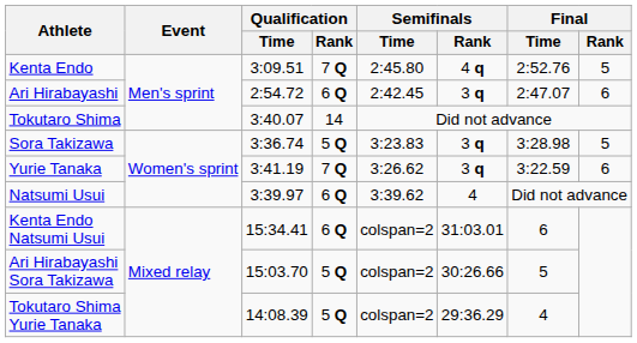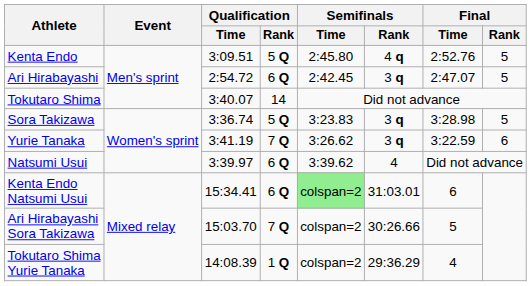Kenta Endo | Qualification / Rank: 7 Q -> 5 Q
Ari Hirabayashi | Final / Rank: 6 -> 5
Kenta Endo Natsumi Usui | Semifinals / Time: no background -> lightgreen background
Ari Hirabayashi Sora Takizawa | Qualification / Rank: 5 Q -> 7 Q
Tokutaro Shima Yurie Tanaka | Qualification / Rank: 5 Q -> 1 Q
